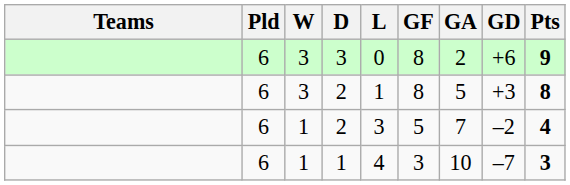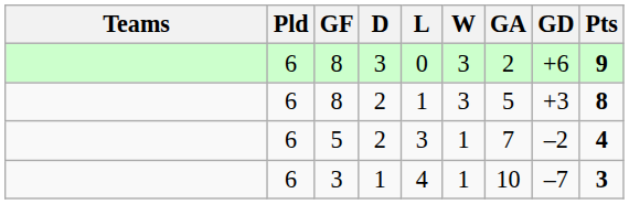columns swapped: W <-> GF
